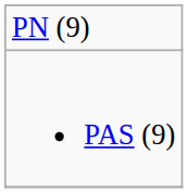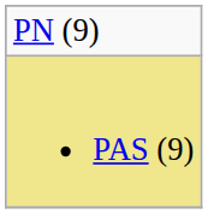row 2 | column 1: no background -> khaki background
